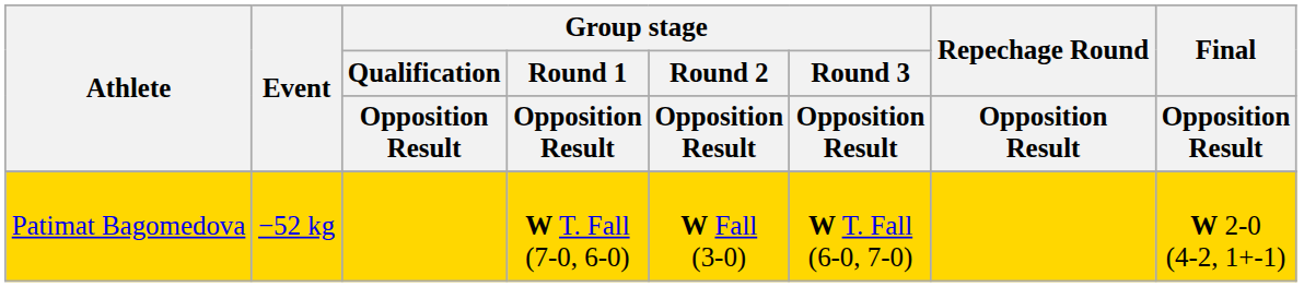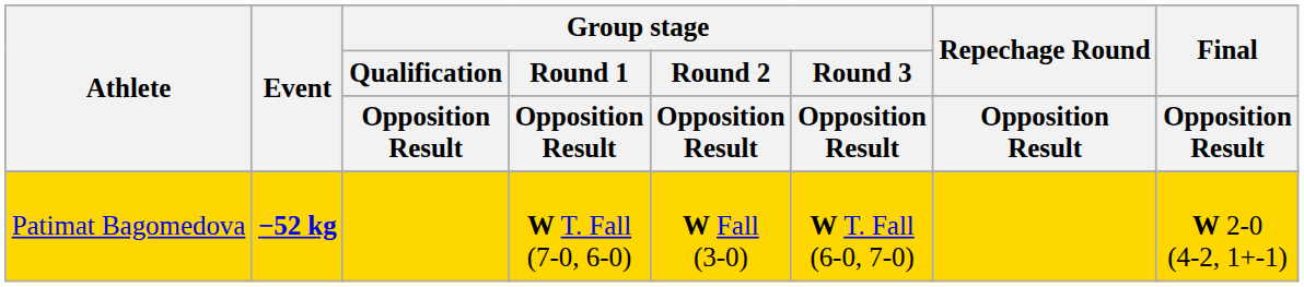Patimat Bagomedova | Event: normal -> bold
